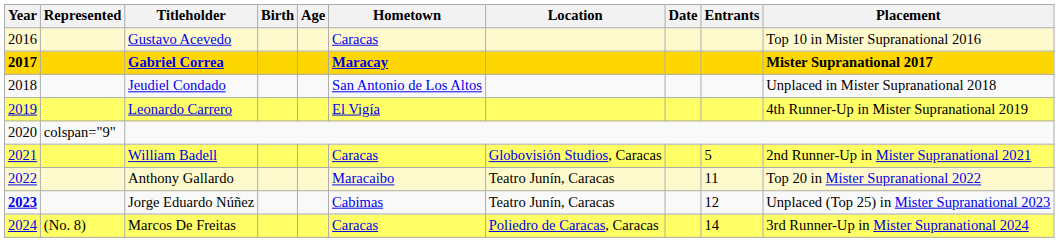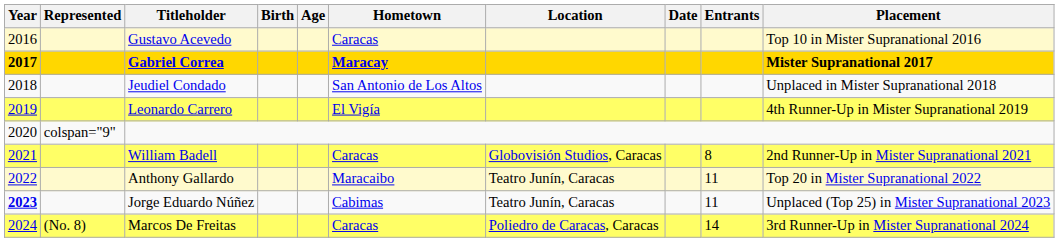William Badell | Entrants: 5 -> 8
Jorge Eduardo Núñez | Entrants: 12 -> 11
